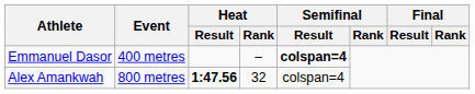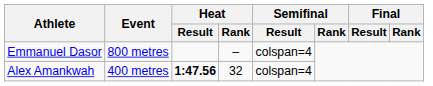Emmanuel Dasor | Event: 400 metres -> 800 metres
Emmanuel Dasor | Semifinal / Result: bold -> normal
Alex Amankwah | Event: 800 metres -> 400 metres
